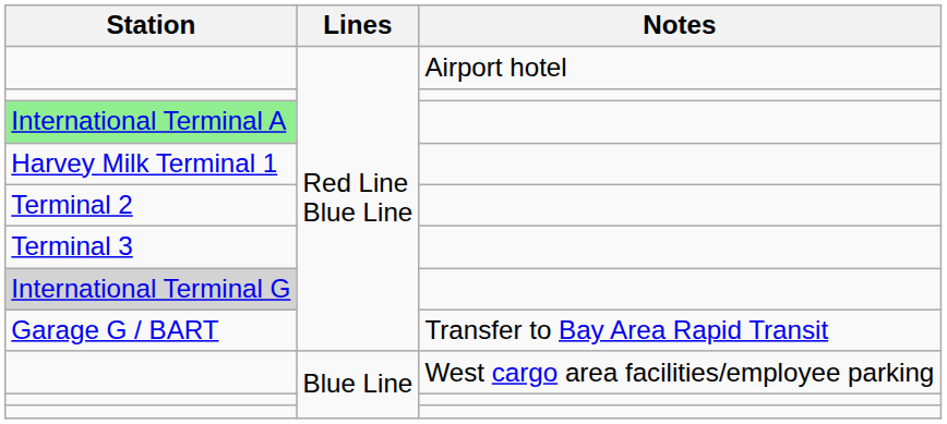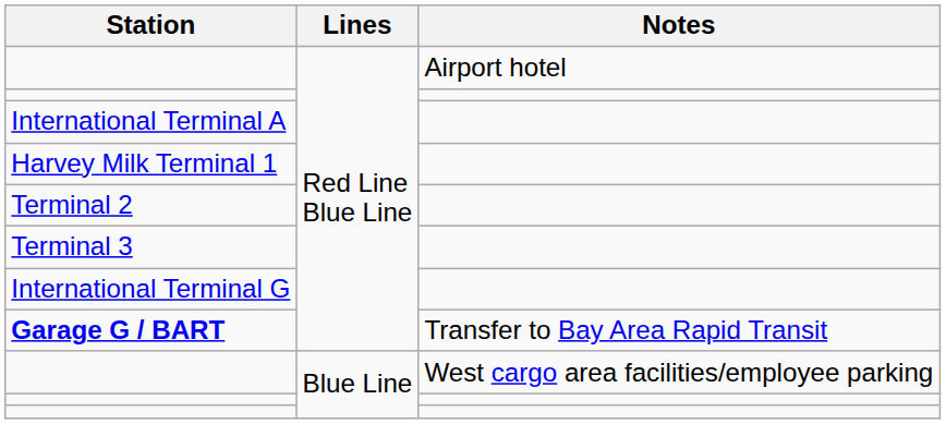International Terminal A | Station: lightgreen background -> no background
International Terminal G | Station: lightgrey background -> no background
Garage G / BART | Station: normal -> bold
